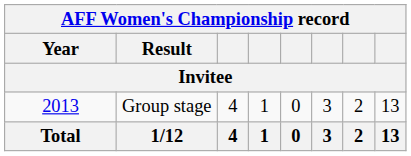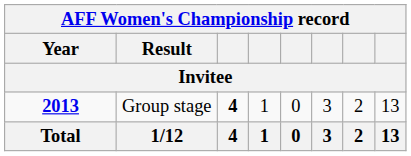Group stage | Year / Invitee: normal -> bold
Group stage | column 3: normal -> bold
